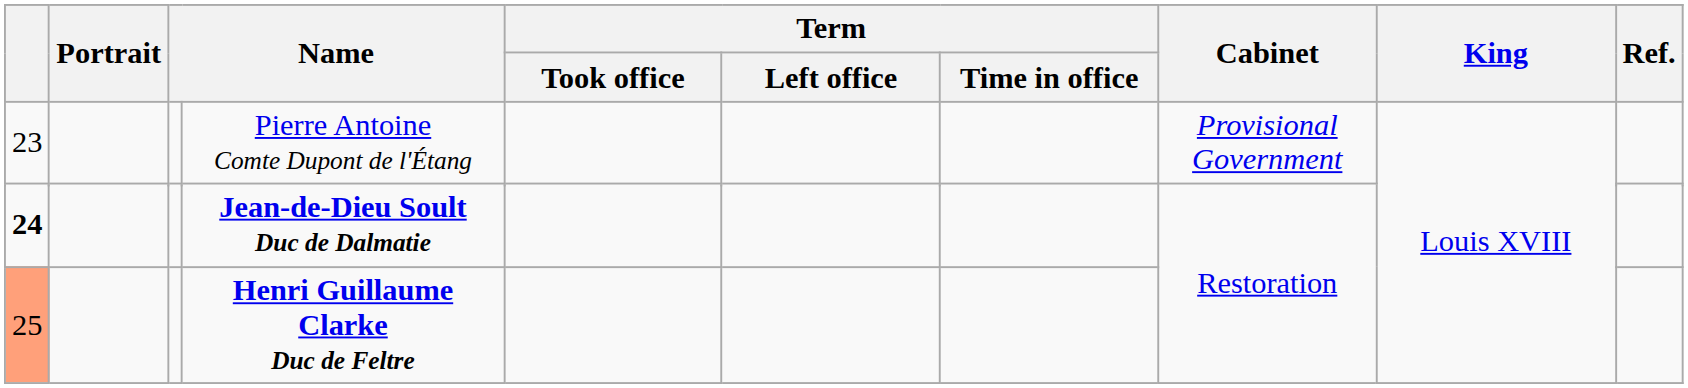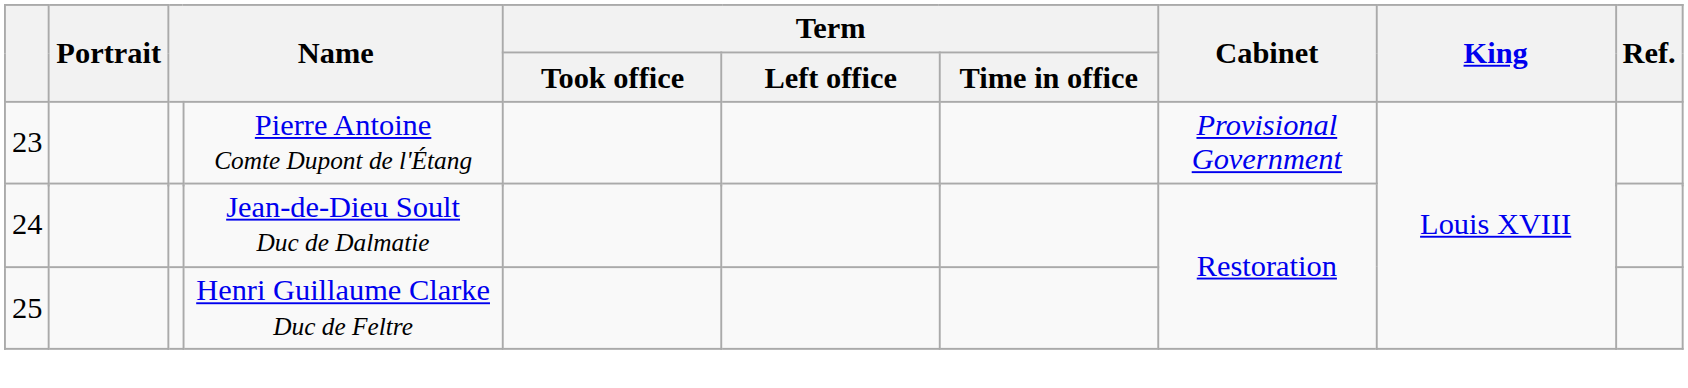24 | column 1: bold -> normal
24 | column 4: bold -> normal
25 | column 1: lightsalmon background -> no background
25 | column 4: bold -> normal
